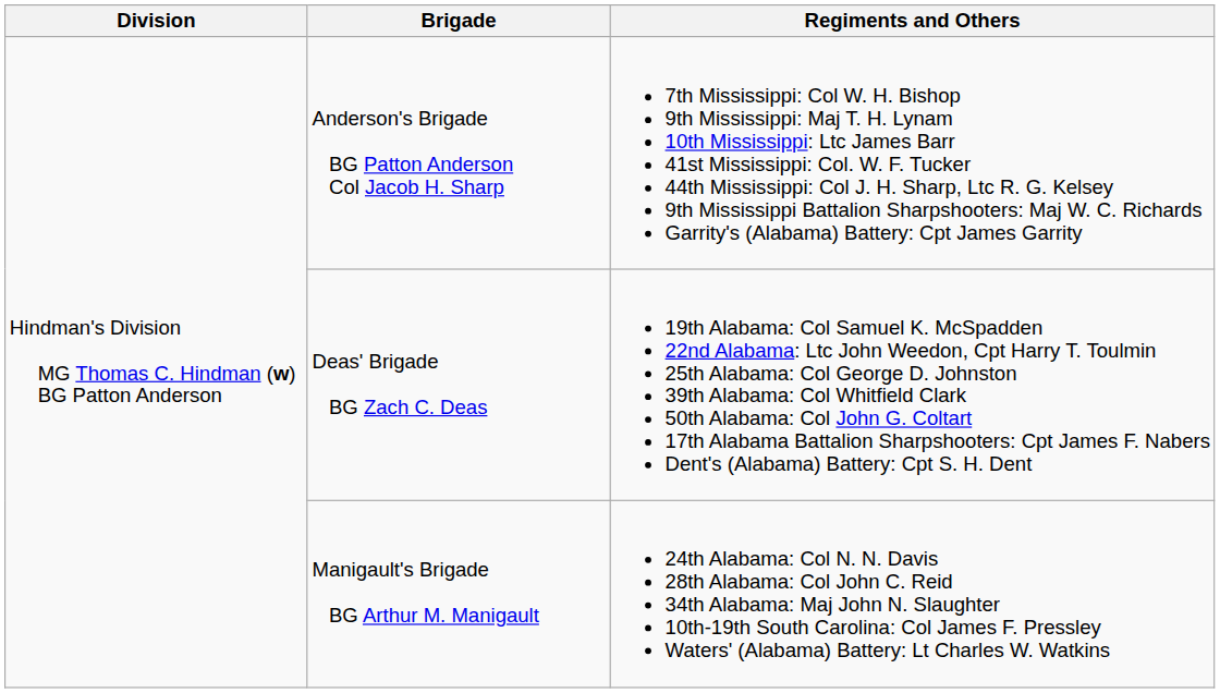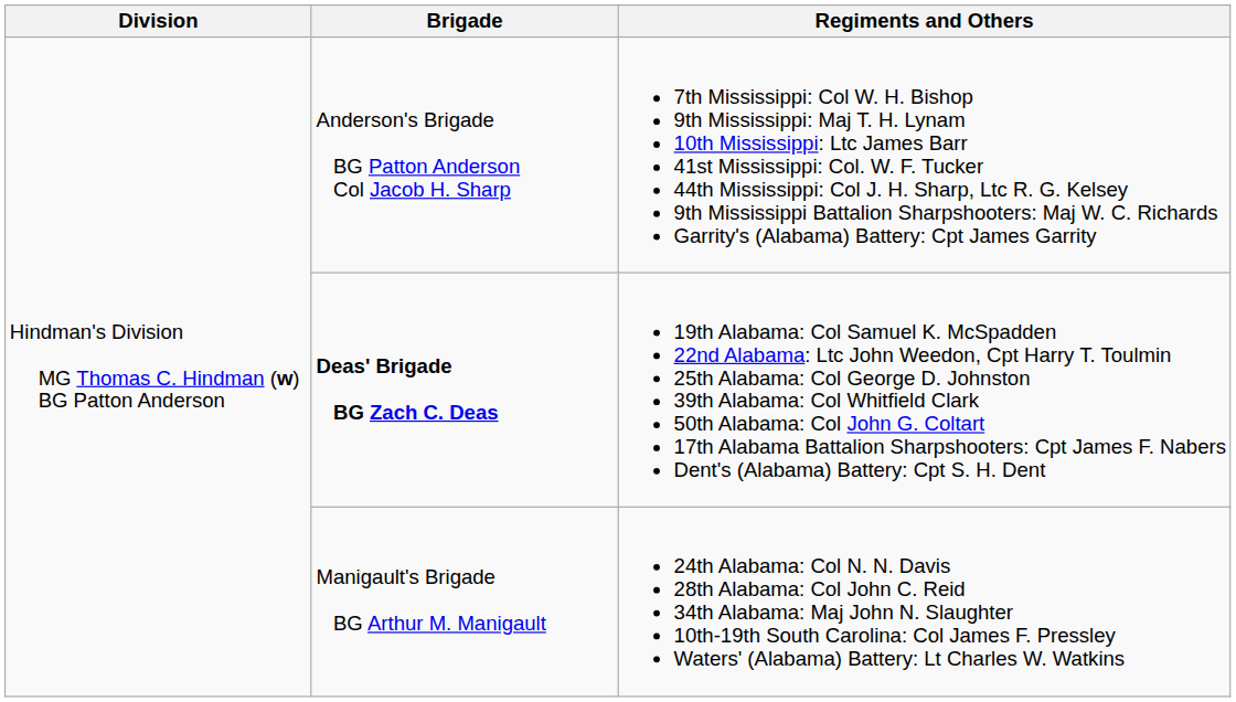Deas' Brigade BG Zach C. Deas | Brigade: normal -> bold
